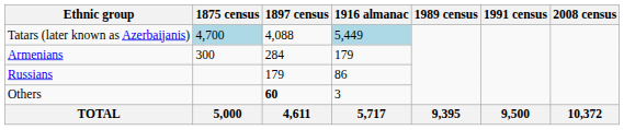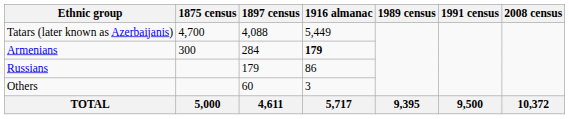Tatars (later known as Azerbaijanis) | 1875 census: lightblue background -> no background
Tatars (later known as Azerbaijanis) | 1916 almanac: lightblue background -> no background
Armenians | 1916 almanac: normal -> bold
Others | 1897 census: bold -> normal
